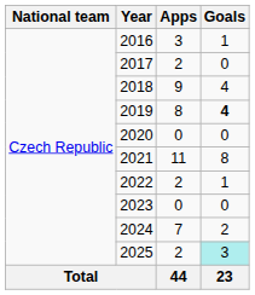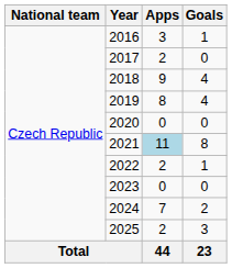2019 | Goals: bold -> normal
2021 | Apps: no background -> lightblue background
2025 | Goals: paleturquoise background -> no background
